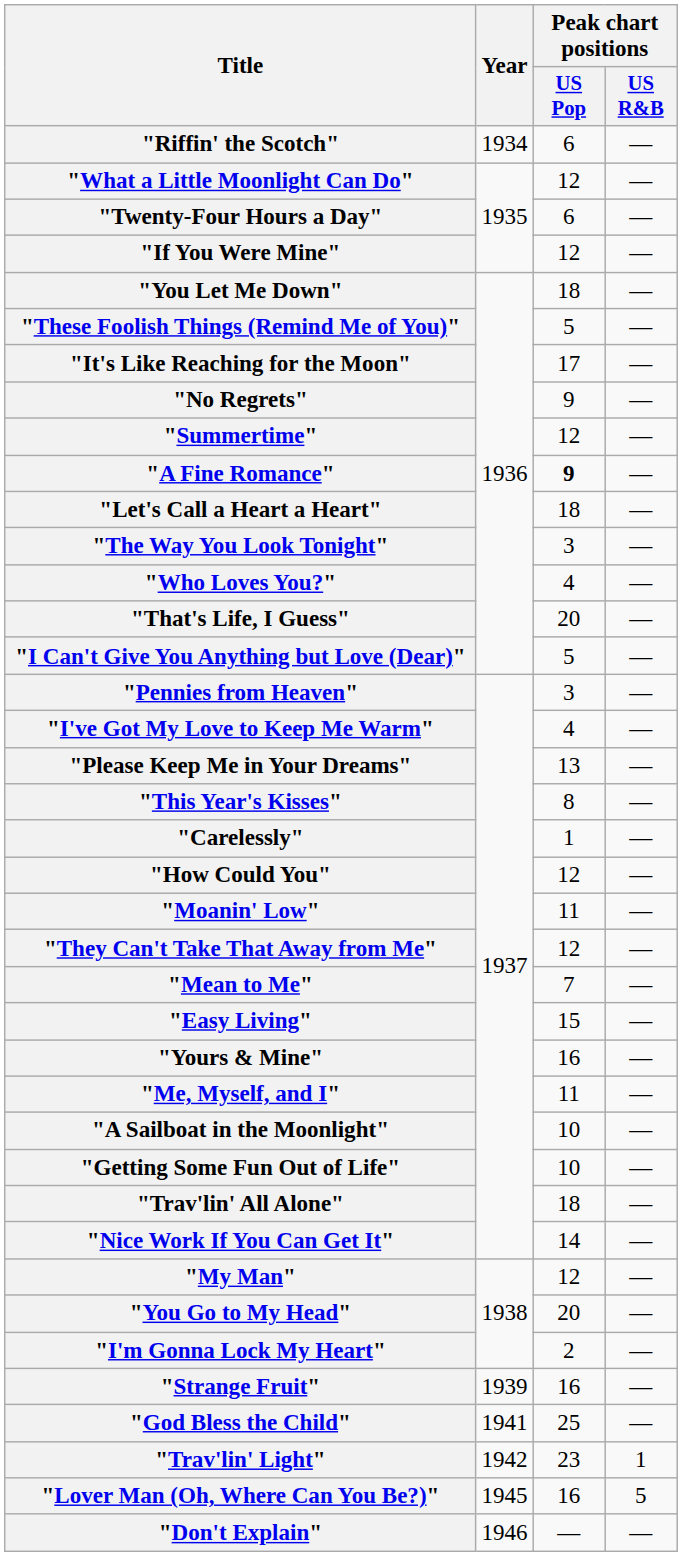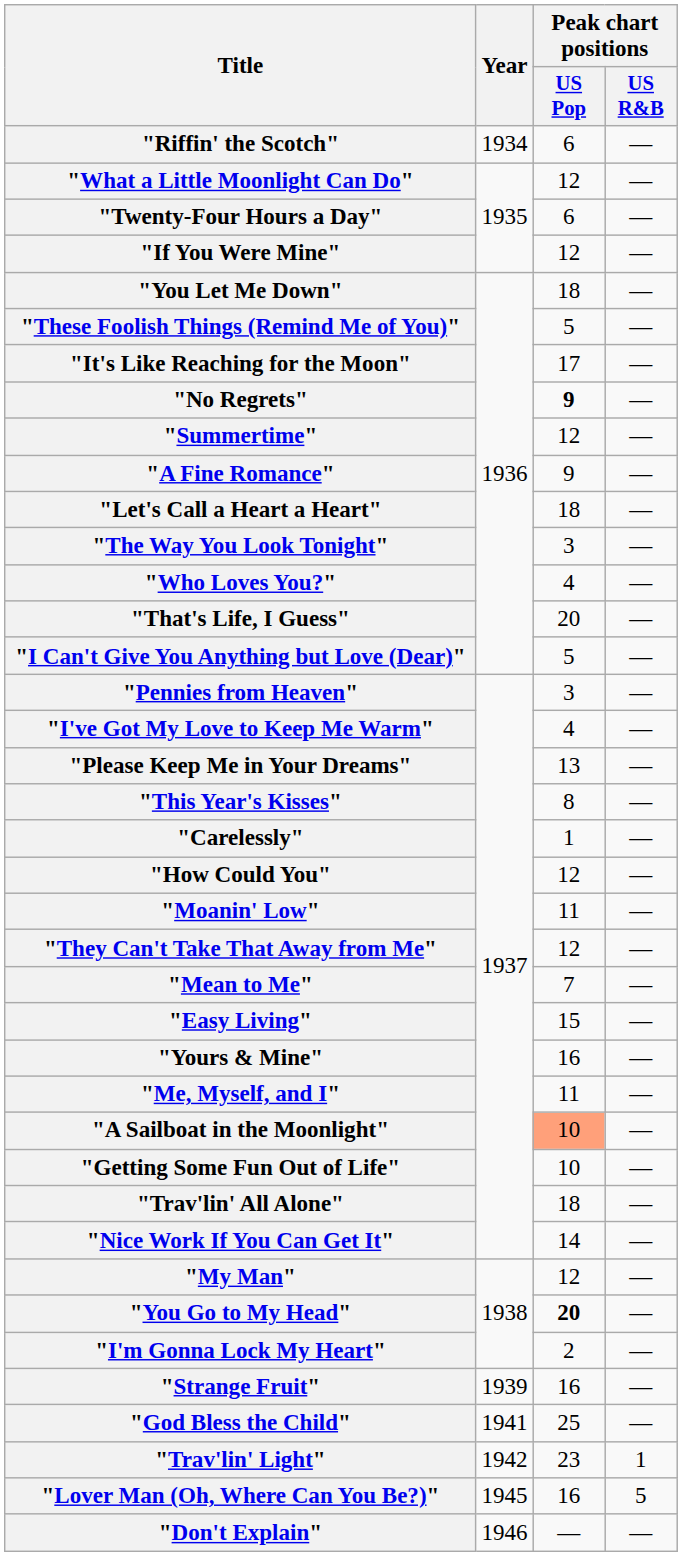"No Regrets" | Peak chart positions / US Pop: normal -> bold
"A Fine Romance" | Peak chart positions / US Pop: bold -> normal
"A Sailboat in the Moonlight" | Peak chart positions / US Pop: no background -> lightsalmon background
"You Go to My Head" | Peak chart positions / US Pop: normal -> bold
